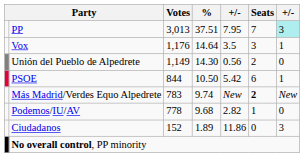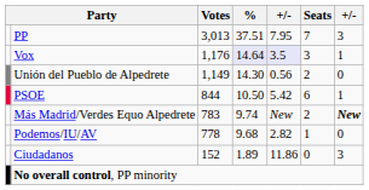PP | column 7: paleturquoise background -> no background
Vox | %: no background -> lavender background
Vox | column 5: no background -> lavender background
Más Madrid/Verdes Equo Alpedrete | Seats: bold -> normal
Más Madrid/Verdes Equo Alpedrete | column 7: normal -> bold
